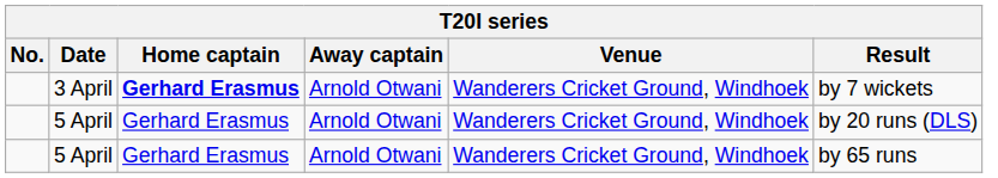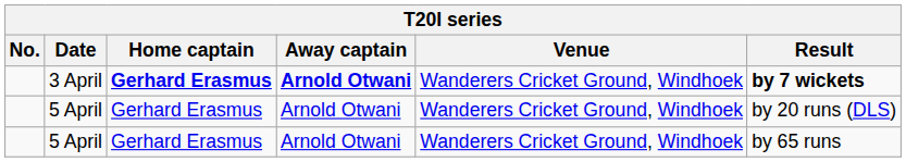3 April | Away captain: normal -> bold
3 April | Result: normal -> bold
